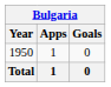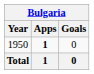1950 | Apps: normal -> bold
